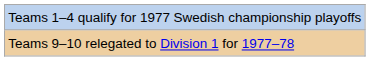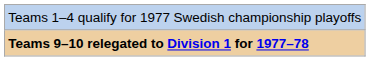row 2 | column 1: normal -> bold
